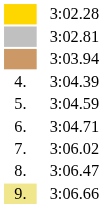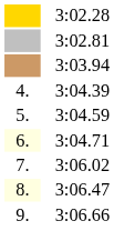3:04.71 | column 1: no background -> lightyellow background
3:06.47 | column 1: no background -> lightyellow background
3:06.66 | column 1: khaki background -> no background
